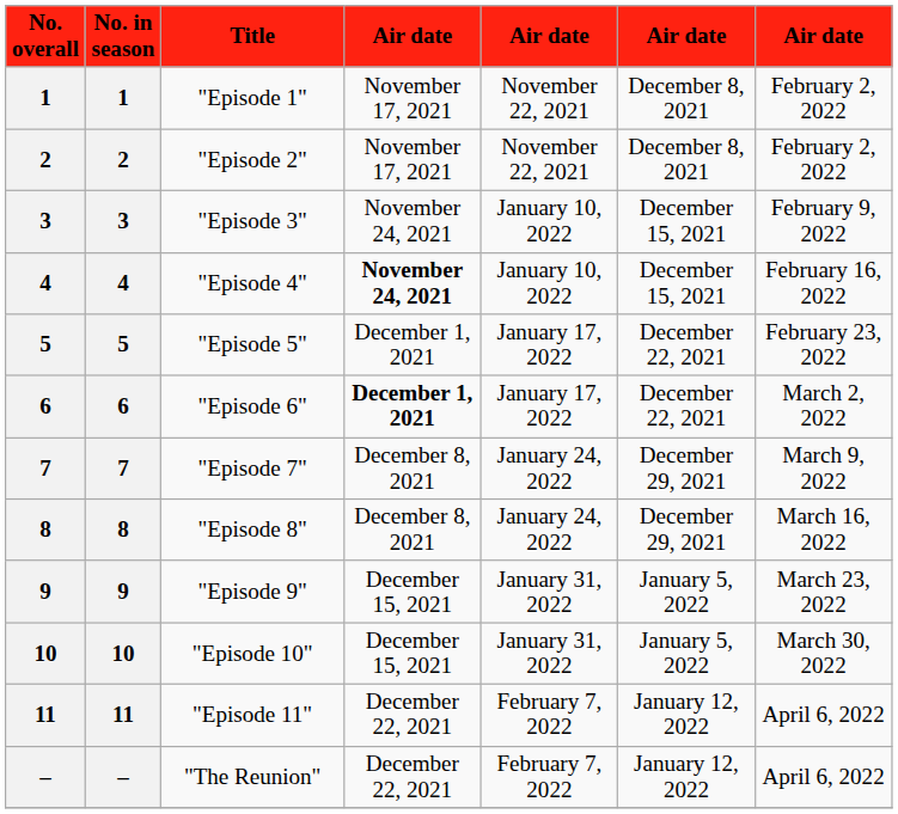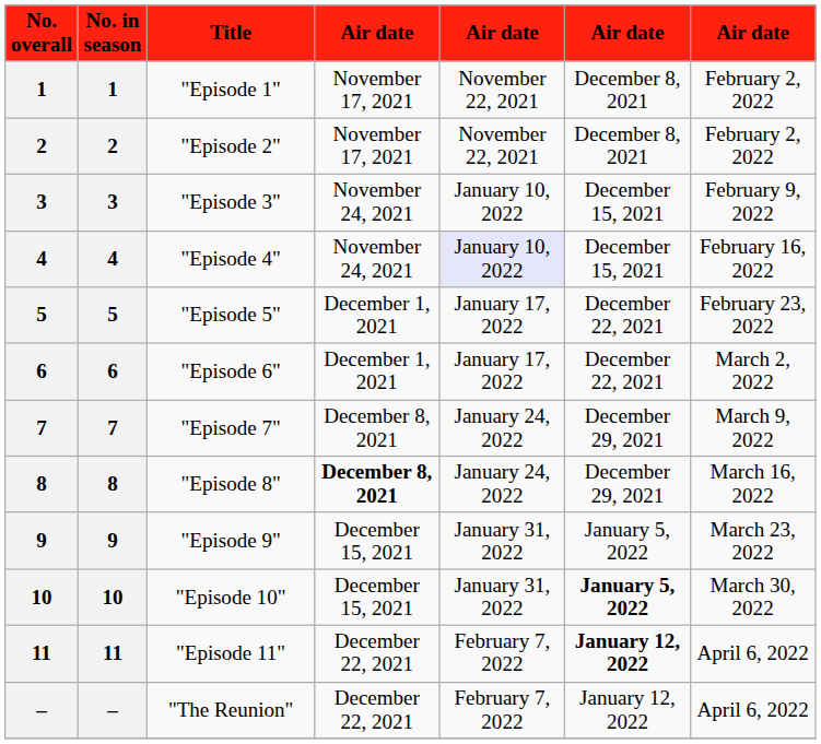"Episode 4" | column 4: bold -> normal
"Episode 4" | column 5: no background -> lavender background
"Episode 6" | column 4: bold -> normal
"Episode 8" | column 4: normal -> bold
"Episode 10" | column 6: normal -> bold
"Episode 11" | column 6: normal -> bold
